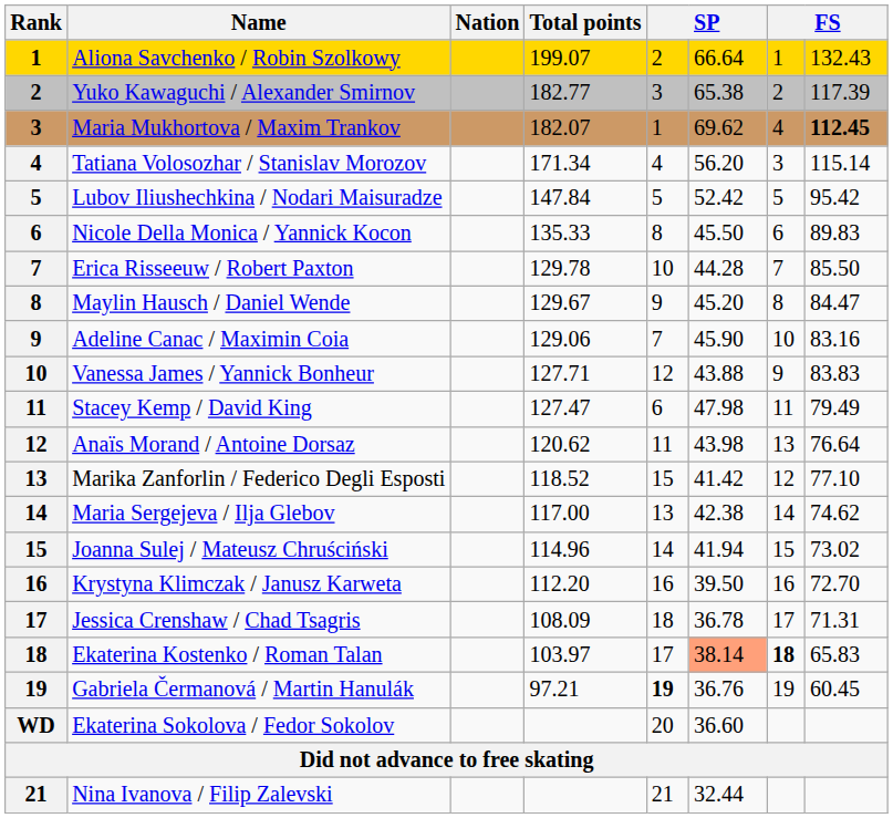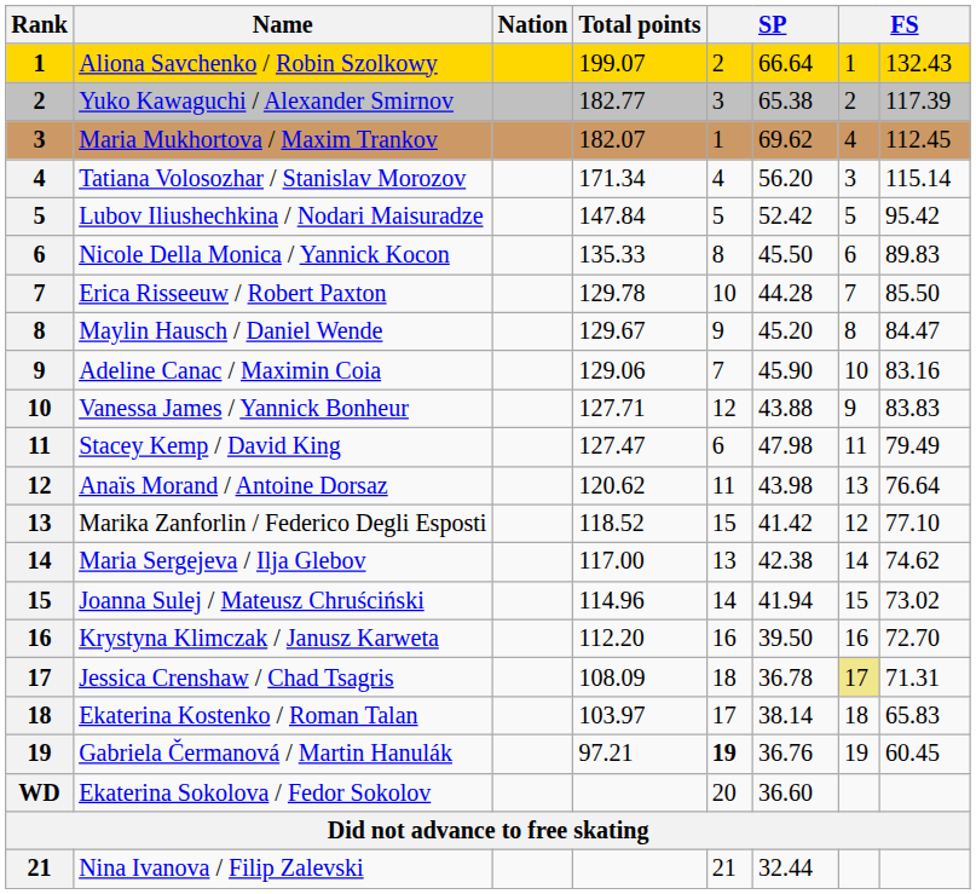Maria Mukhortova / Maxim Trankov | column 8: bold -> normal
Jessica Crenshaw / Chad Tsagris | column 7: no background -> khaki background
Ekaterina Kostenko / Roman Talan | column 6: lightsalmon background -> no background
Ekaterina Kostenko / Roman Talan | column 7: bold -> normal
